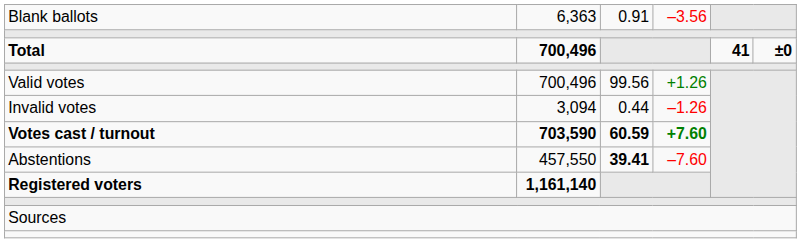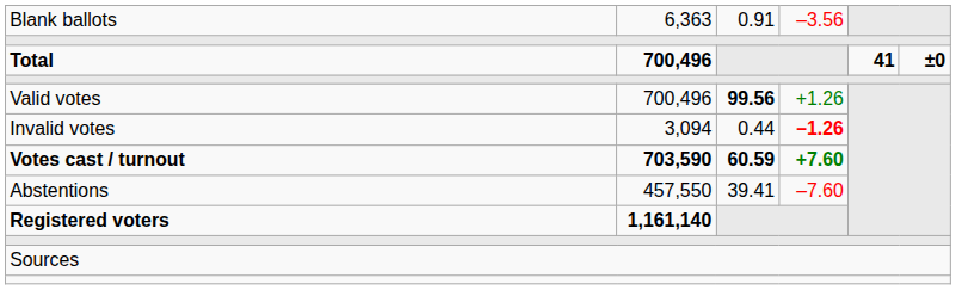Valid votes | column 3: normal -> bold
Invalid votes | column 4: normal -> bold
Abstentions | column 3: bold -> normal
